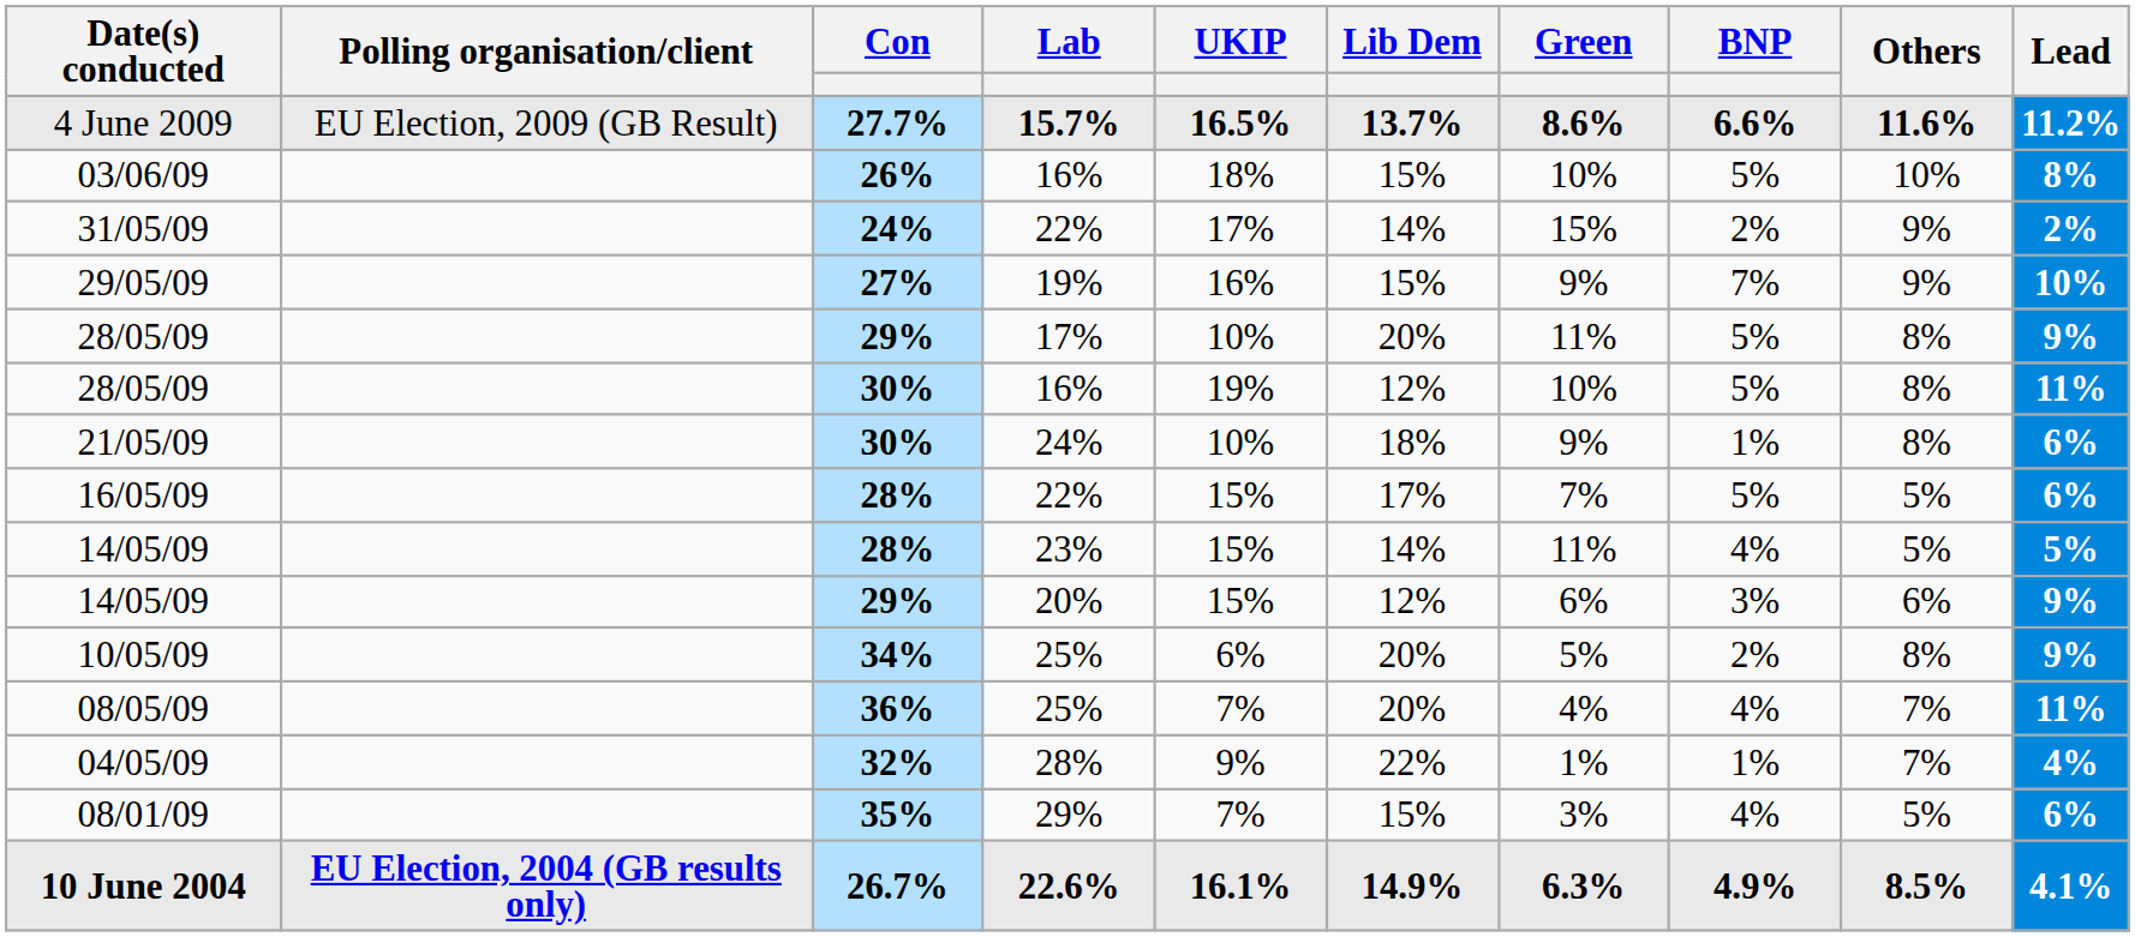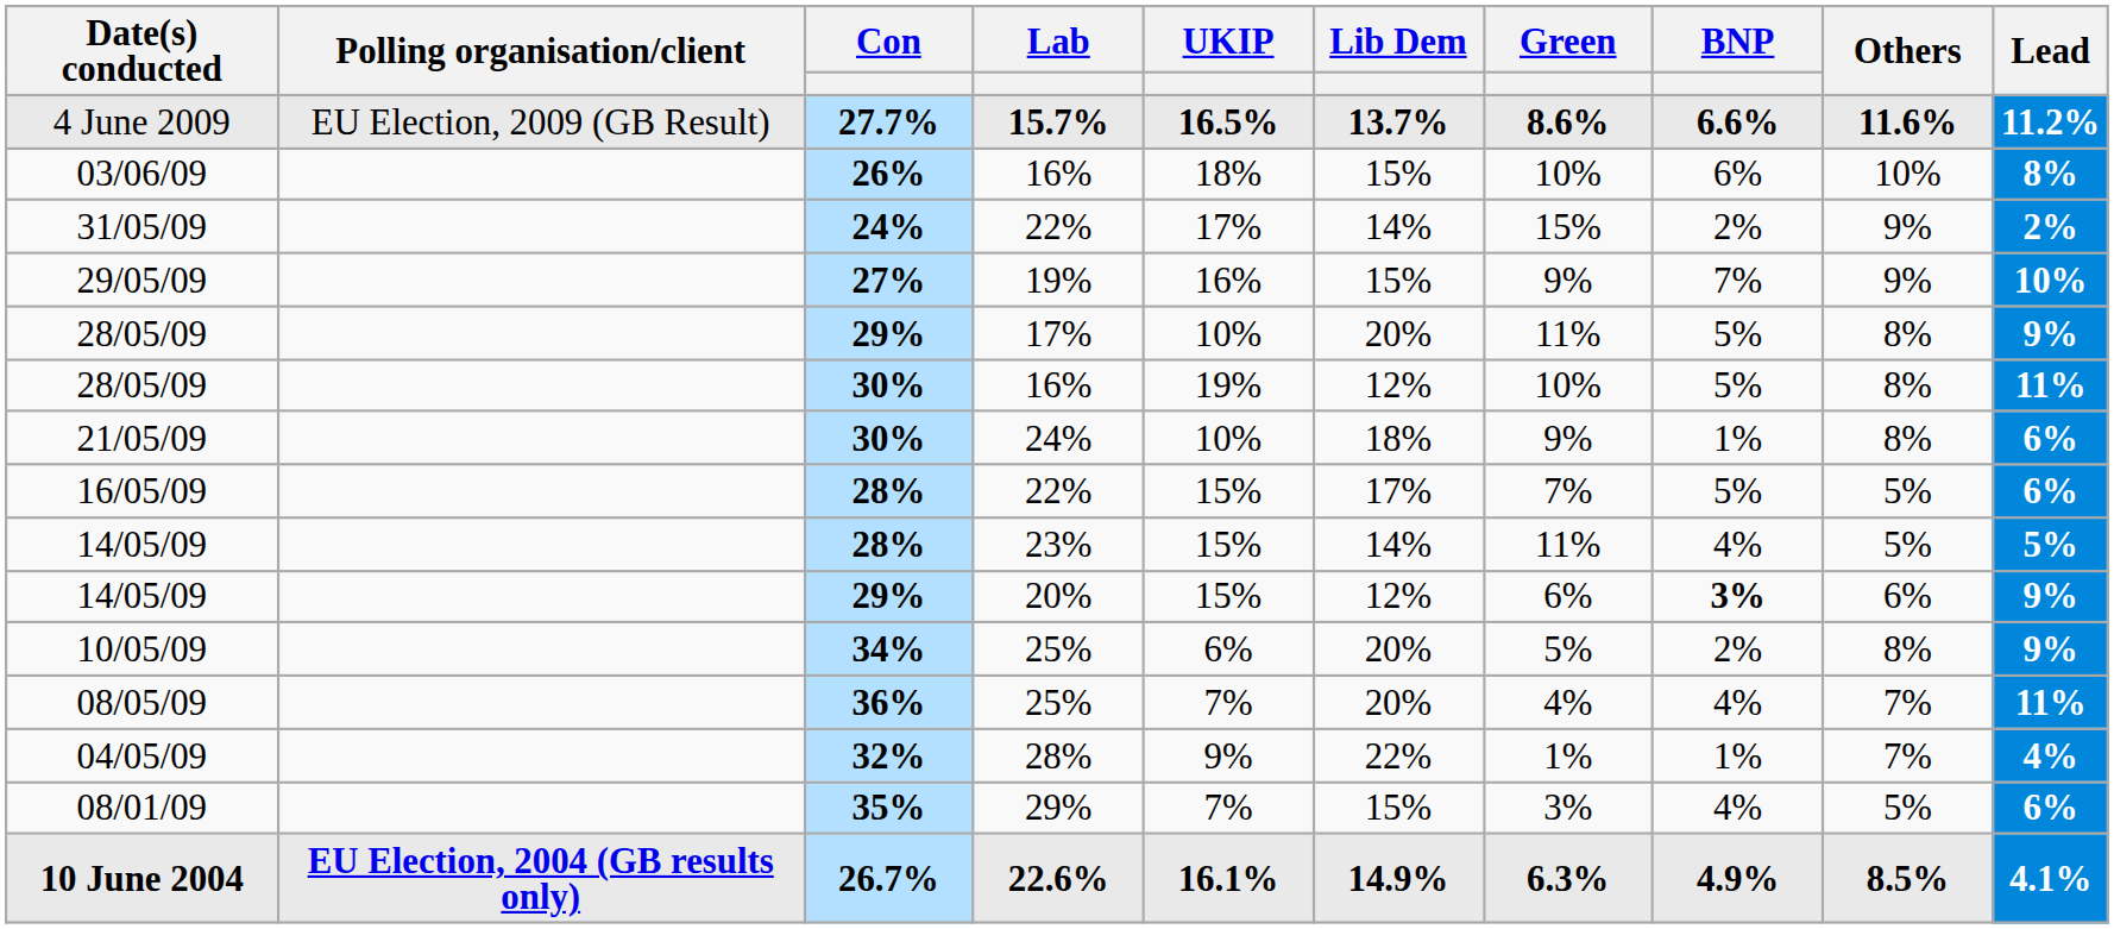03/06/09 | BNP: 5% -> 6%
14/05/09 / 29% | BNP: normal -> bold
